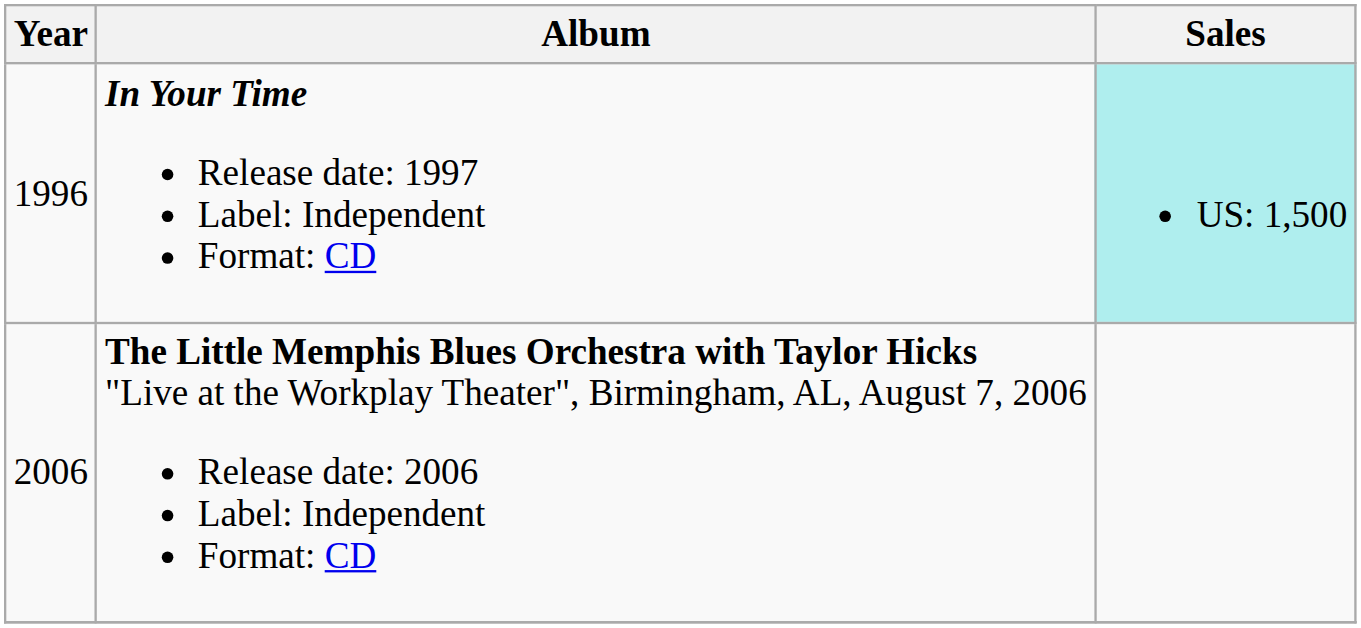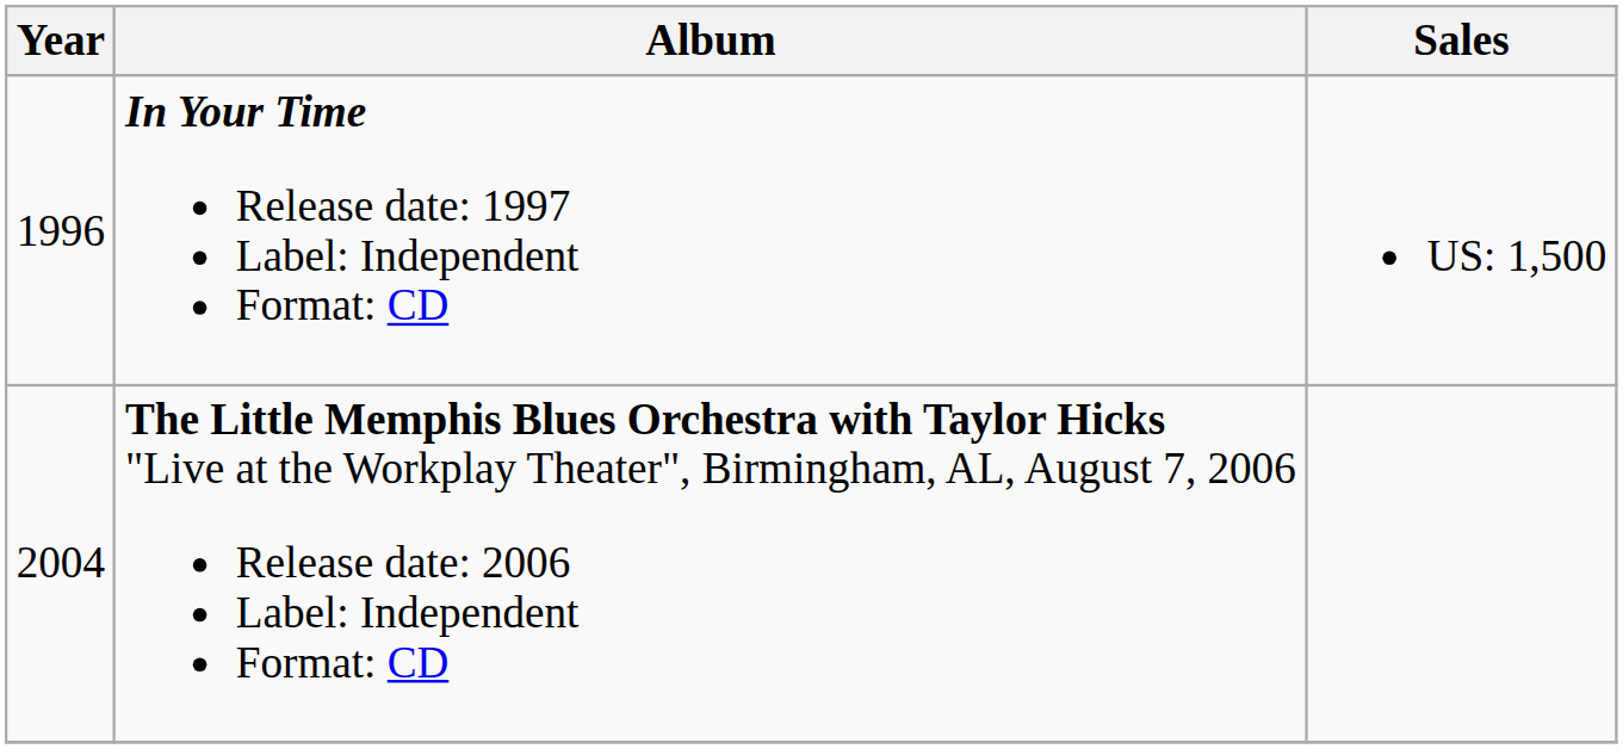row 2 | Sales: paleturquoise background -> no background
row 3 | Year: 2006 -> 2004
